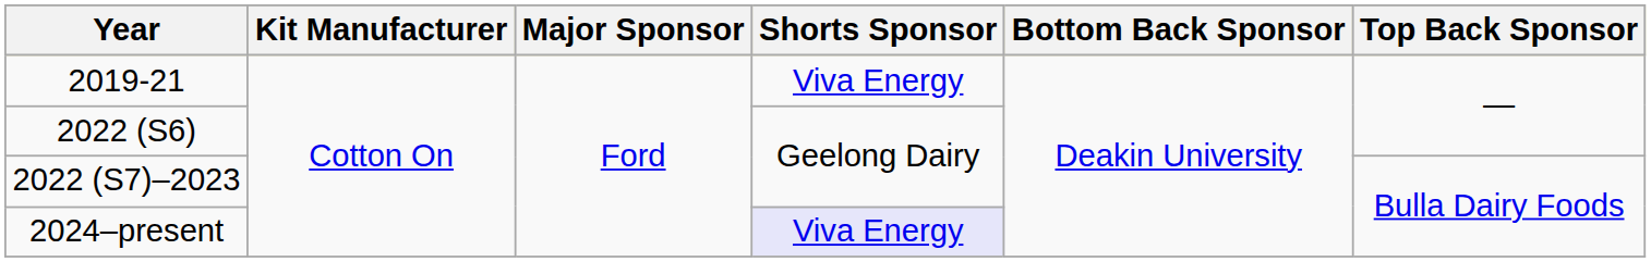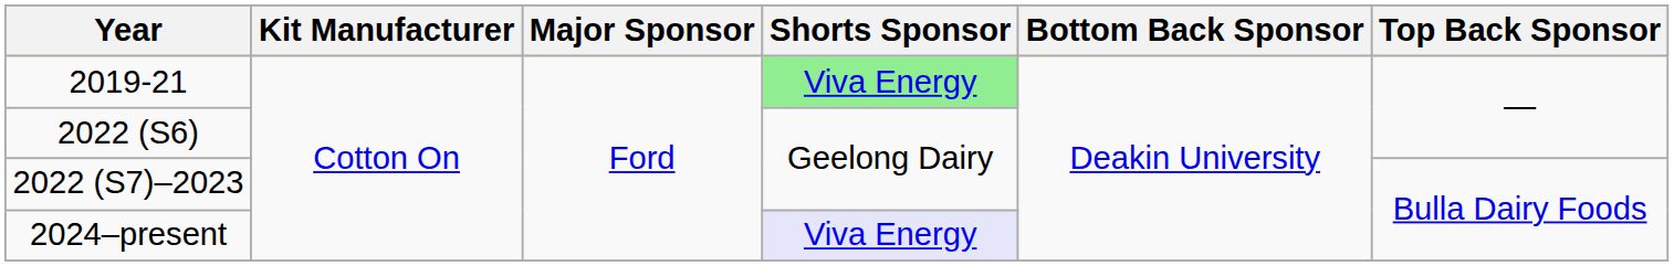2019-21 | Shorts Sponsor: no background -> lightgreen background
